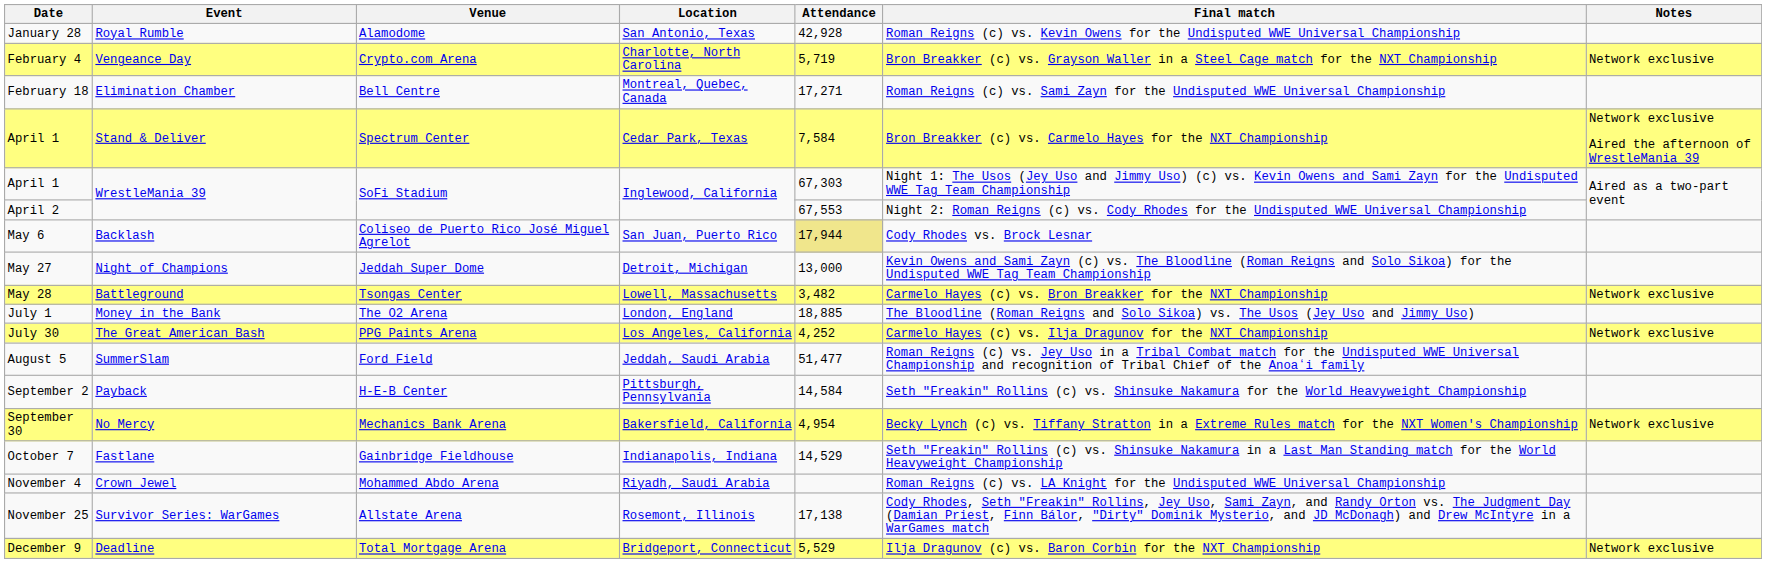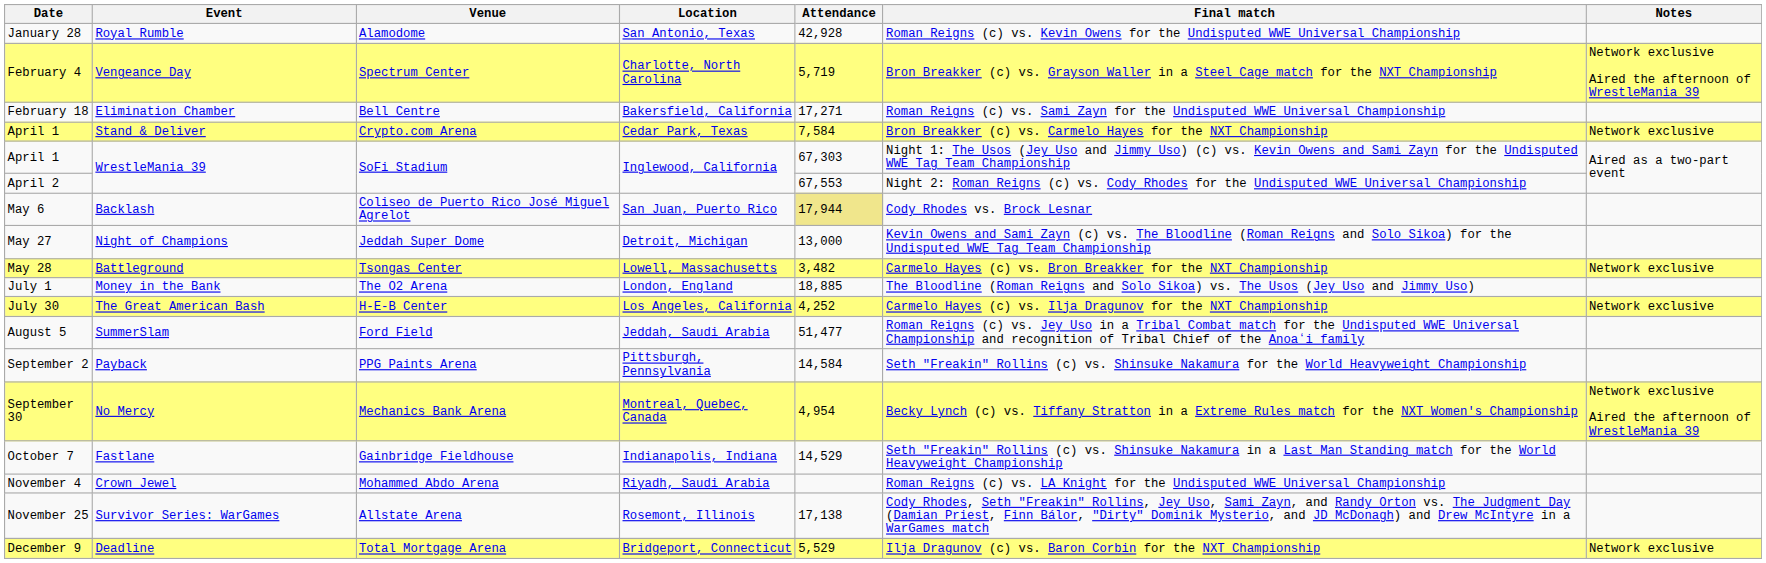February 4 | Venue: Crypto.com Arena -> Spectrum Center
February 4 | Notes: Network exclusive -> Network exclusive Aired the afternoon of WrestleMania 39
February 18 | Location: Montreal, Quebec, Canada -> Bakersfield, California
April 1 / Stand & Deliver | Venue: Spectrum Center -> Crypto.com Arena
April 1 / Stand & Deliver | Notes: Network exclusive Aired the afternoon of WrestleMania 39 -> Network exclusive
July 30 | Venue: PPG Paints Arena -> H-E-B Center
September 2 | Venue: H-E-B Center -> PPG Paints Arena
September 30 | Location: Bakersfield, California -> Montreal, Quebec, Canada
September 30 | Notes: Network exclusive -> Network exclusive Aired the afternoon of WrestleMania 39
